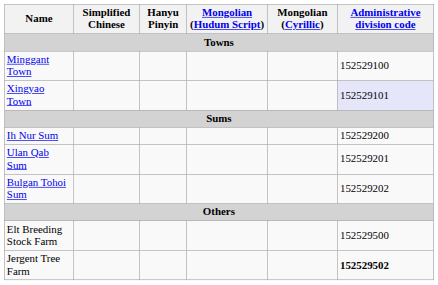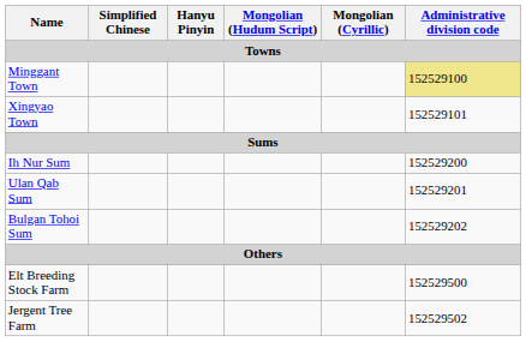Minggant Town | Administrative division code: no background -> khaki background
Xingyao Town | Administrative division code: lavender background -> no background
Jergent Tree Farm | Administrative division code: bold -> normal
